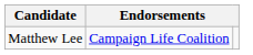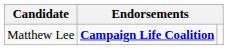Matthew Lee | column 2: normal -> bold
